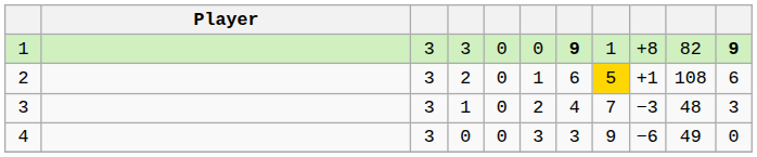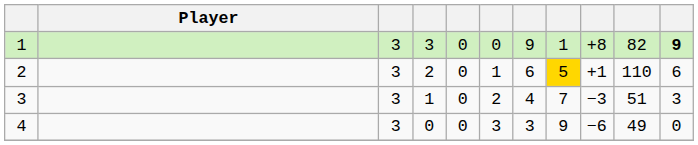row 2 | column 7: bold -> normal
row 3 | column 10: 108 -> 110
row 4 | column 10: 48 -> 51
